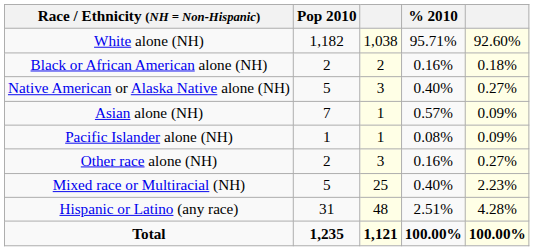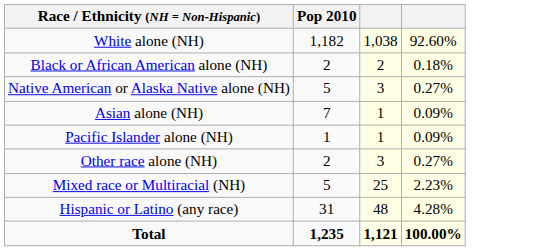- column: % 2010 | 95.71% | 0.16% | 0.40% | 0.57% | 0.08% | 0.16% | 0.40% | 2.51% | 100.00%
